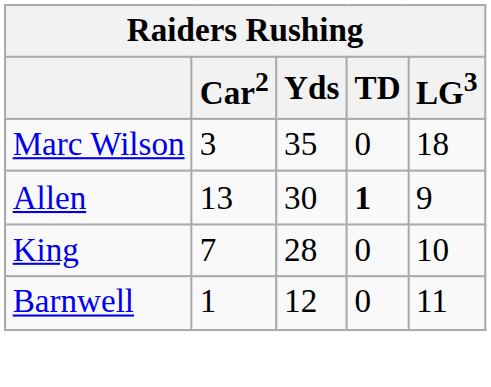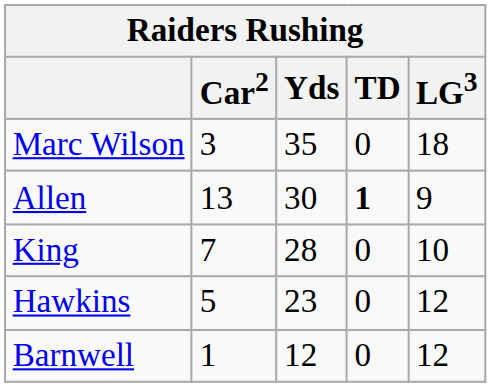+ row: Hawkins | 5 | 23 | 0 | 12
Barnwell | LG3: 11 -> 12
